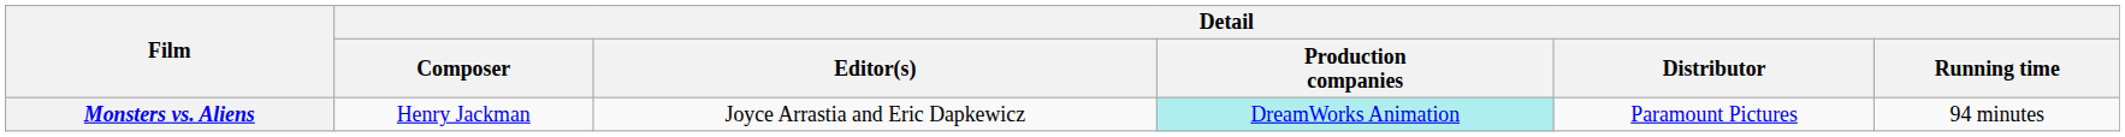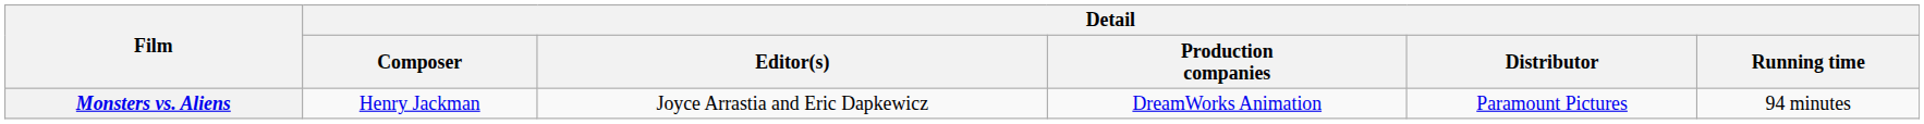Monsters vs. Aliens | Detail / Production companies: paleturquoise background -> no background
